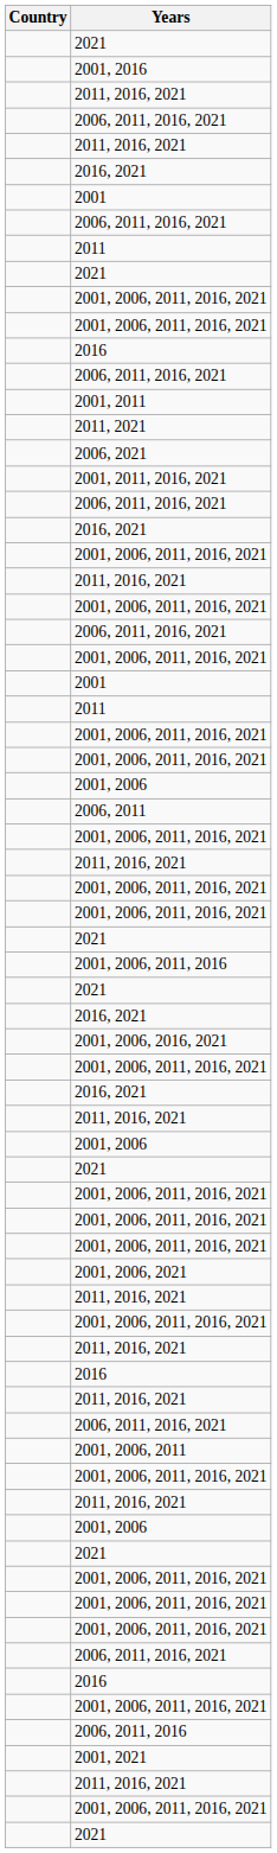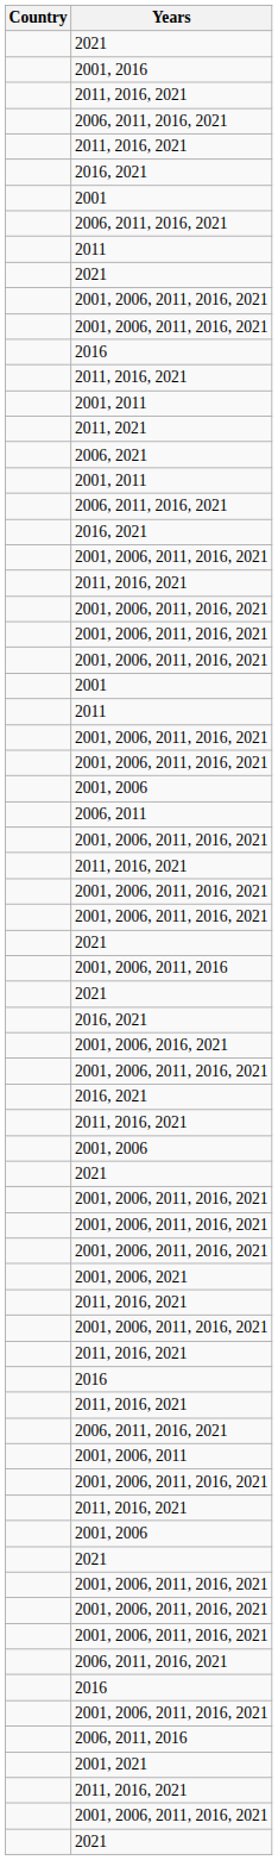row 15 | Years: 2006, 2011, 2016, 2021 -> 2011, 2016, 2021
row 19 | Years: 2001, 2011, 2016, 2021 -> 2001, 2011
row 25 | Years: 2006, 2011, 2016, 2021 -> 2001, 2006, 2011, 2016, 2021
